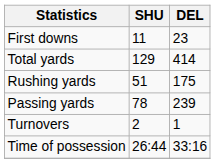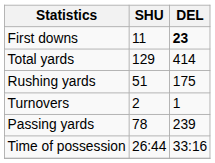First downs | DEL: normal -> bold
rows swapped: Passing yards <-> Turnovers
